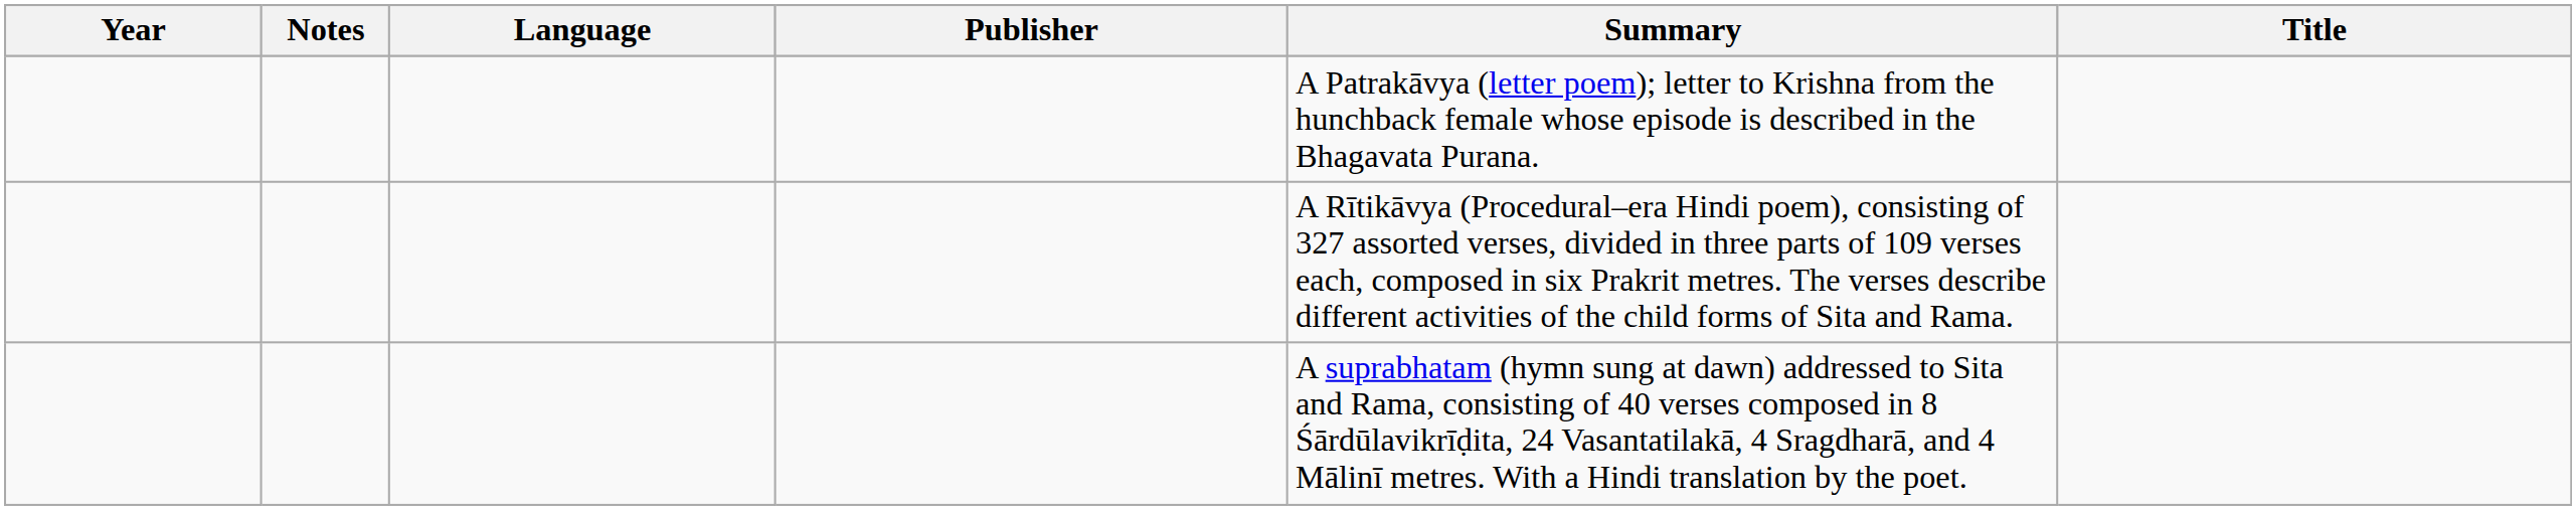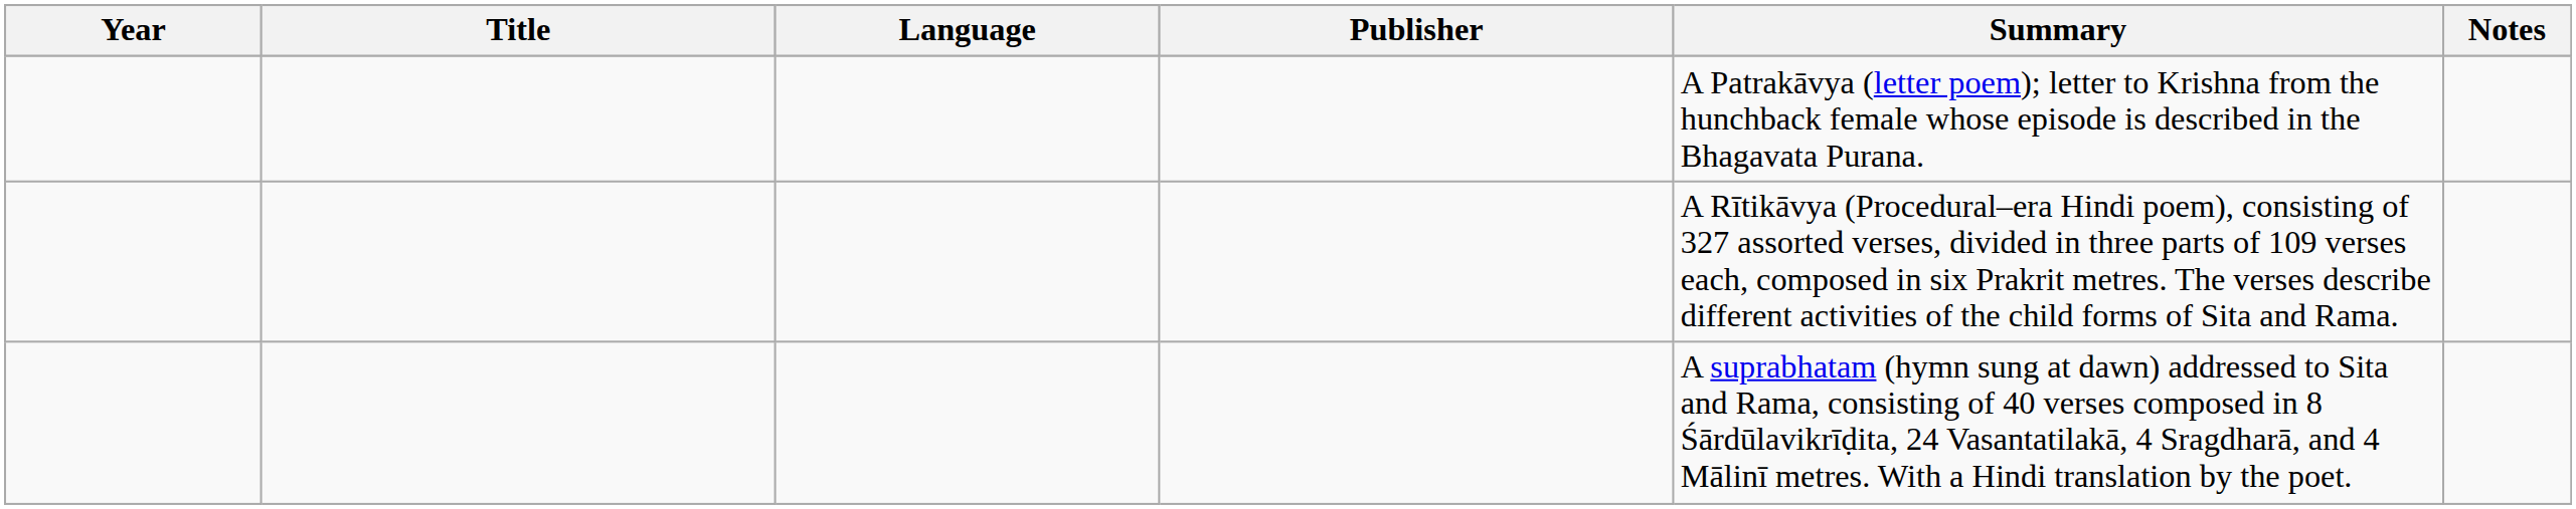columns swapped: Title <-> Notes
